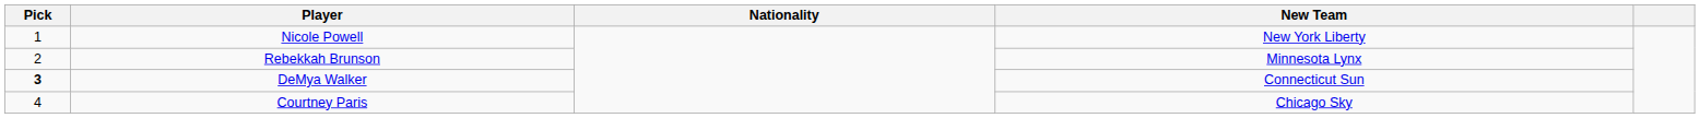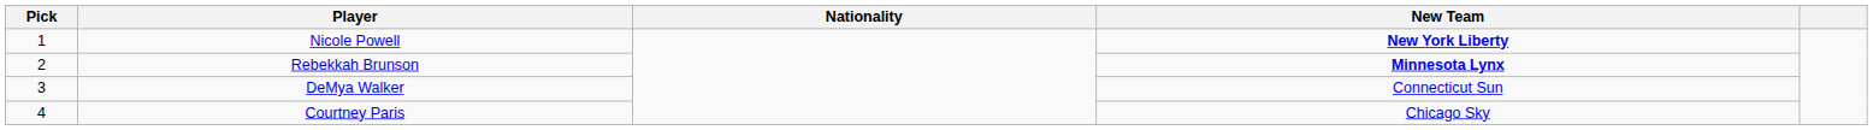Nicole Powell | New Team: normal -> bold
Rebekkah Brunson | New Team: normal -> bold
DeMya Walker | Pick: bold -> normal
